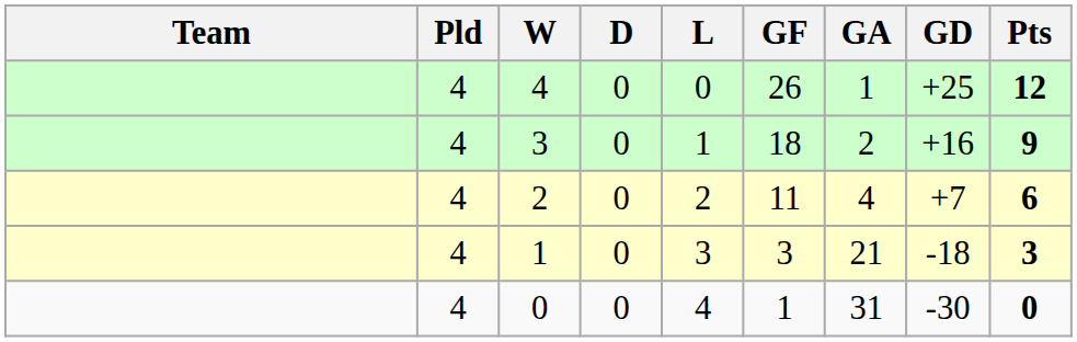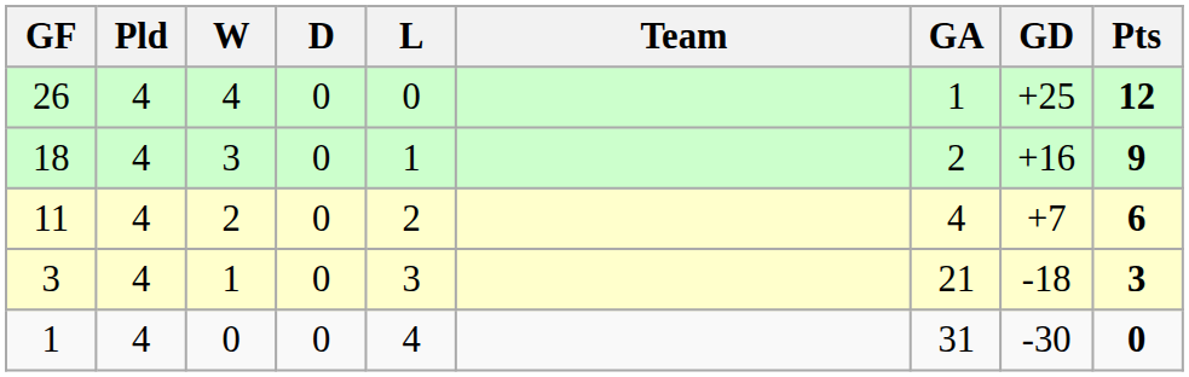columns swapped: Team <-> GF
